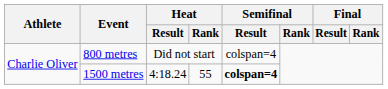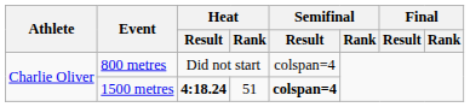1500 metres | Heat / Result: normal -> bold
1500 metres | Heat / Rank: 55 -> 51
